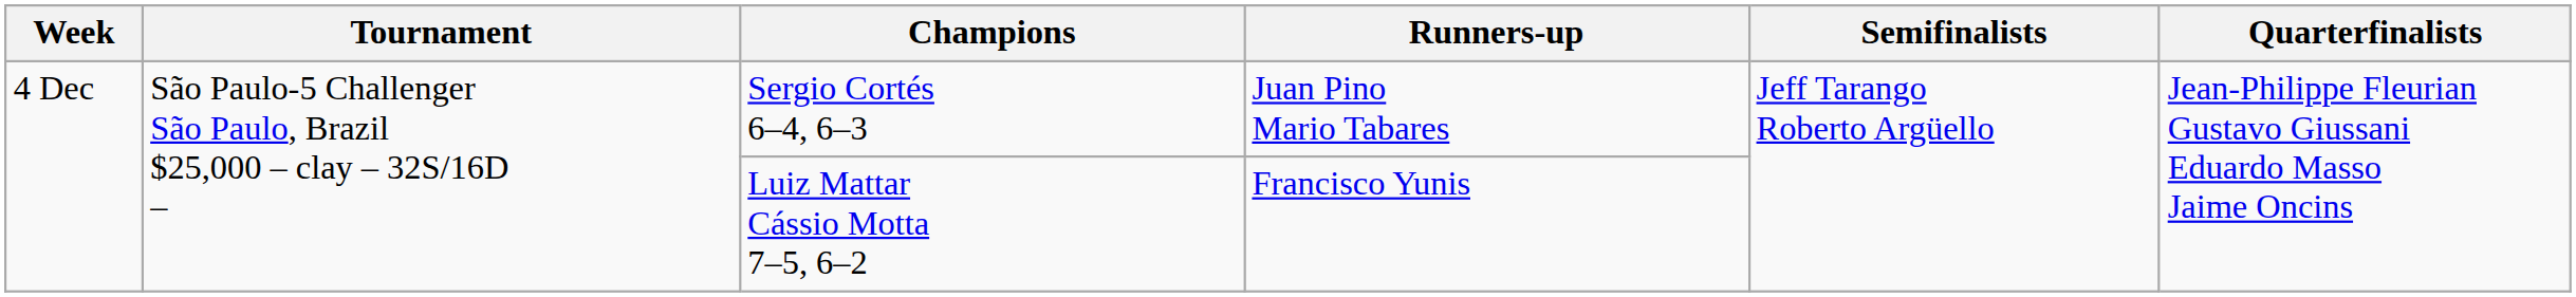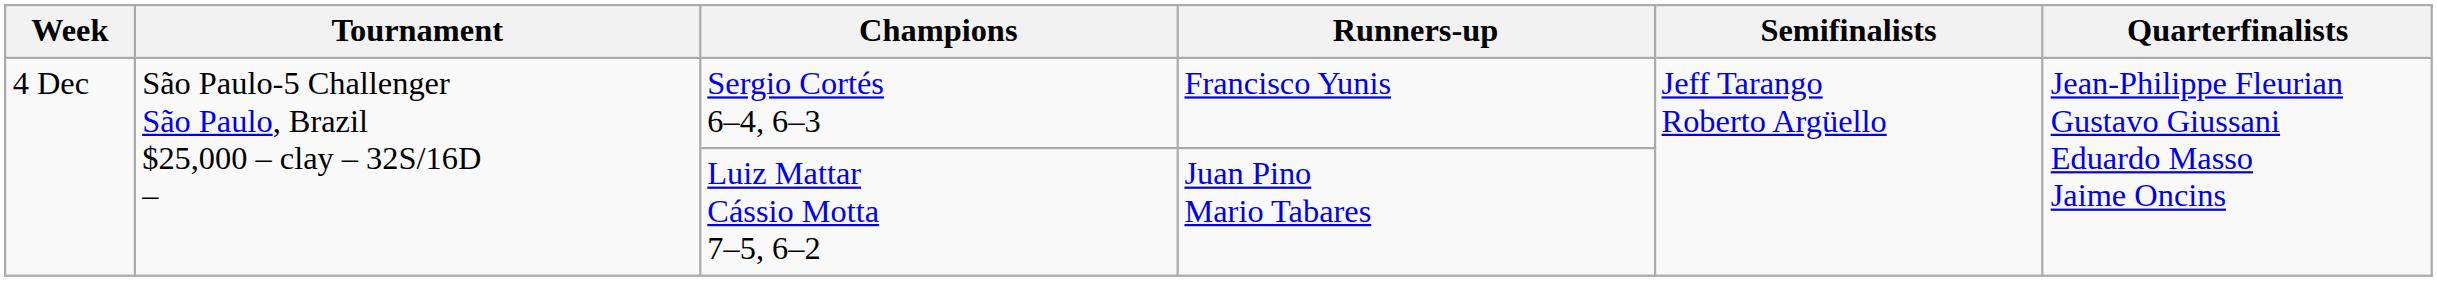Sergio Cortés 6–4, 6–3 | Runners-up: Juan Pino Mario Tabares -> Francisco Yunis
Luiz Mattar Cássio Motta 7–5, 6–2 | Runners-up: Francisco Yunis -> Juan Pino Mario Tabares
